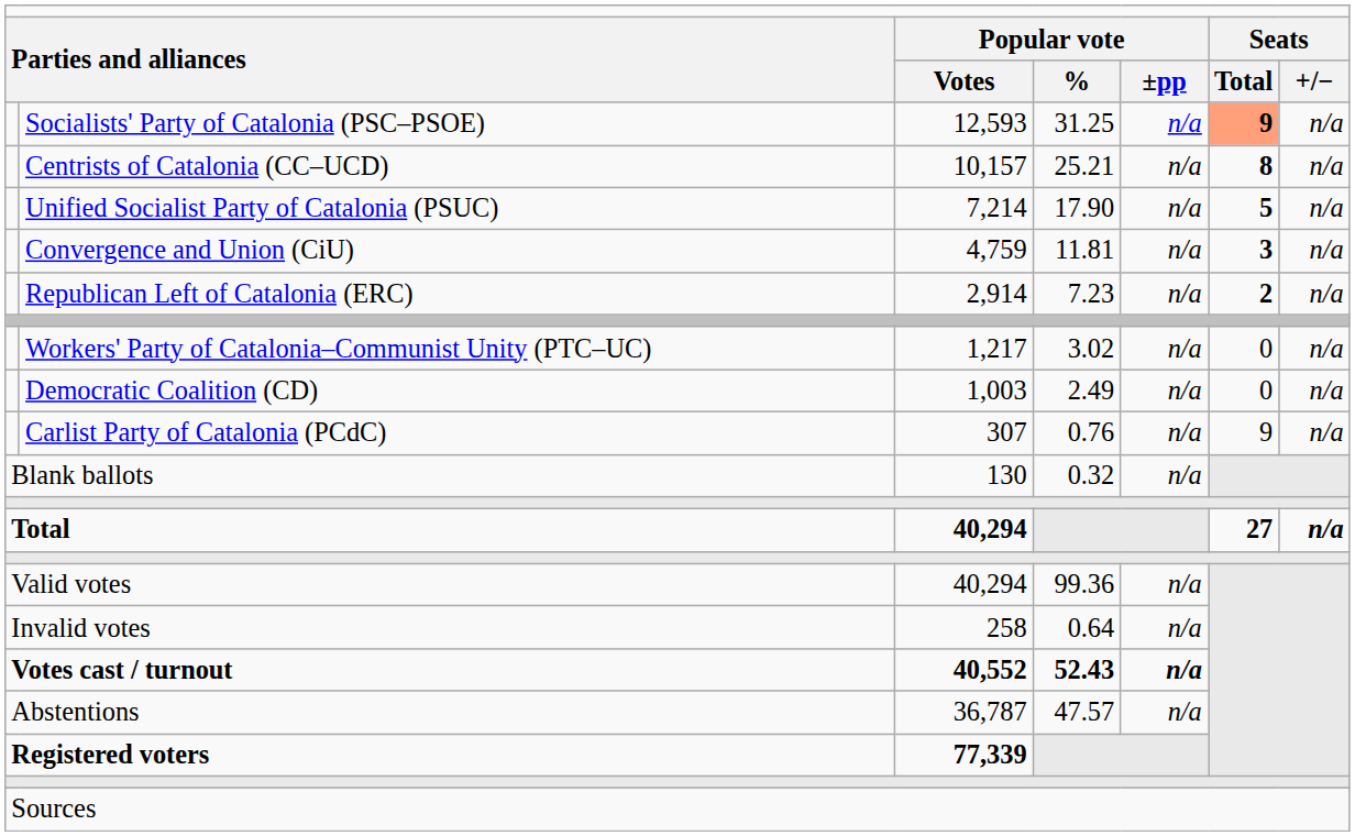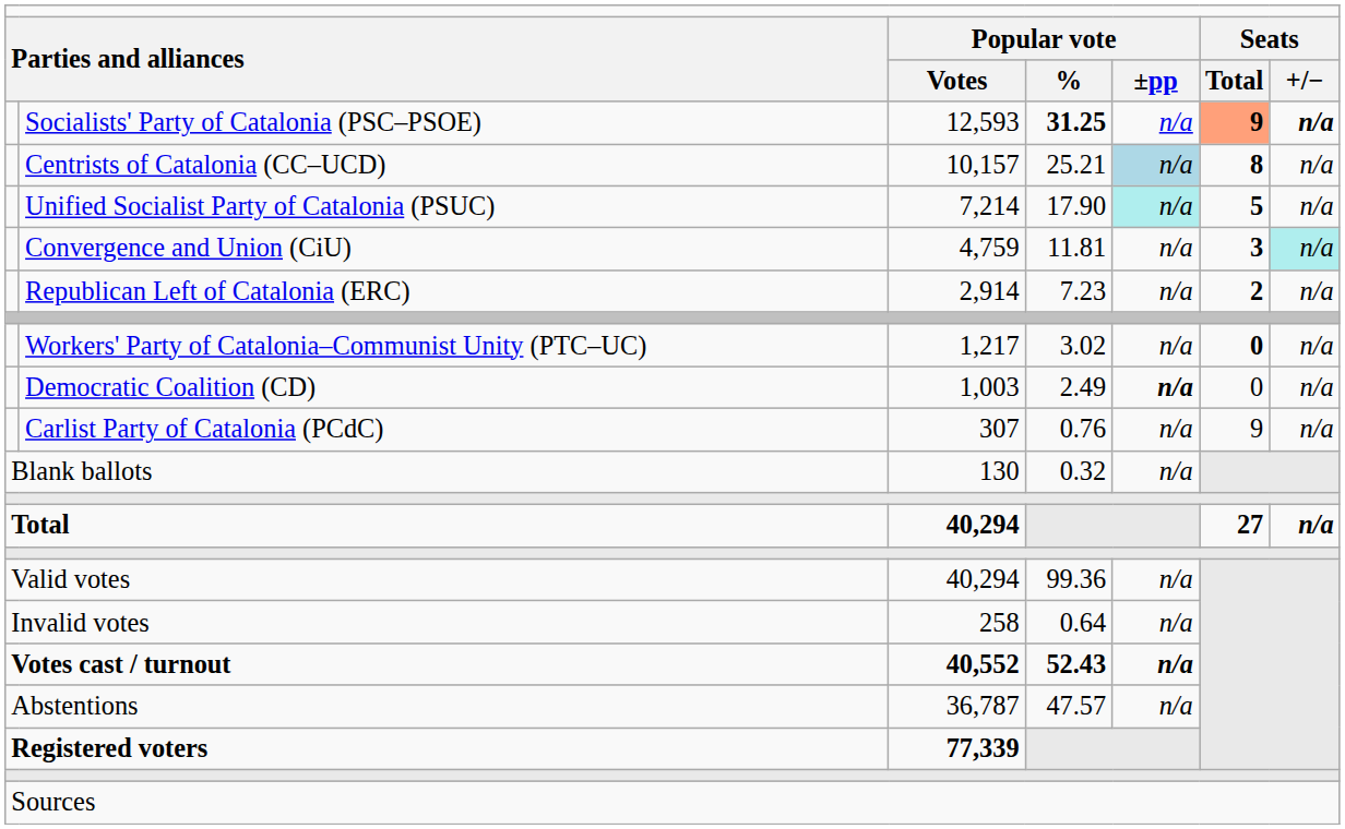Socialists' Party of Catalonia (PSC–PSOE) | column 4: normal -> bold
Socialists' Party of Catalonia (PSC–PSOE) | column 7: normal -> bold
Centrists of Catalonia (CC–UCD) | column 5: no background -> lightblue background
Unified Socialist Party of Catalonia (PSUC) | column 5: no background -> paleturquoise background
Convergence and Union (CiU) | column 7: no background -> paleturquoise background
Workers' Party of Catalonia–Communist Unity (PTC–UC) | column 6: normal -> bold
Democratic Coalition (CD) | column 5: normal -> bold
